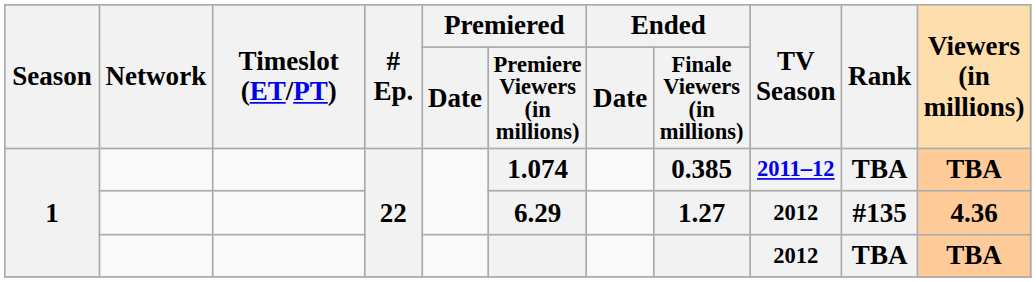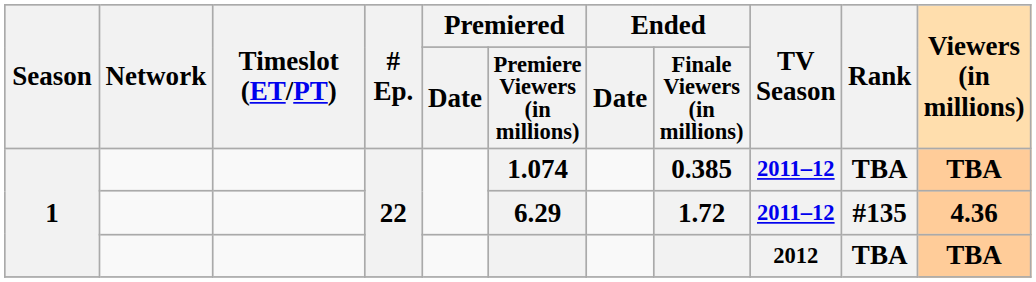row 4 | Ended / Finale Viewers (in millions): 1.27 -> 1.72
row 4 | TV Season: 2012 -> 2011–12
